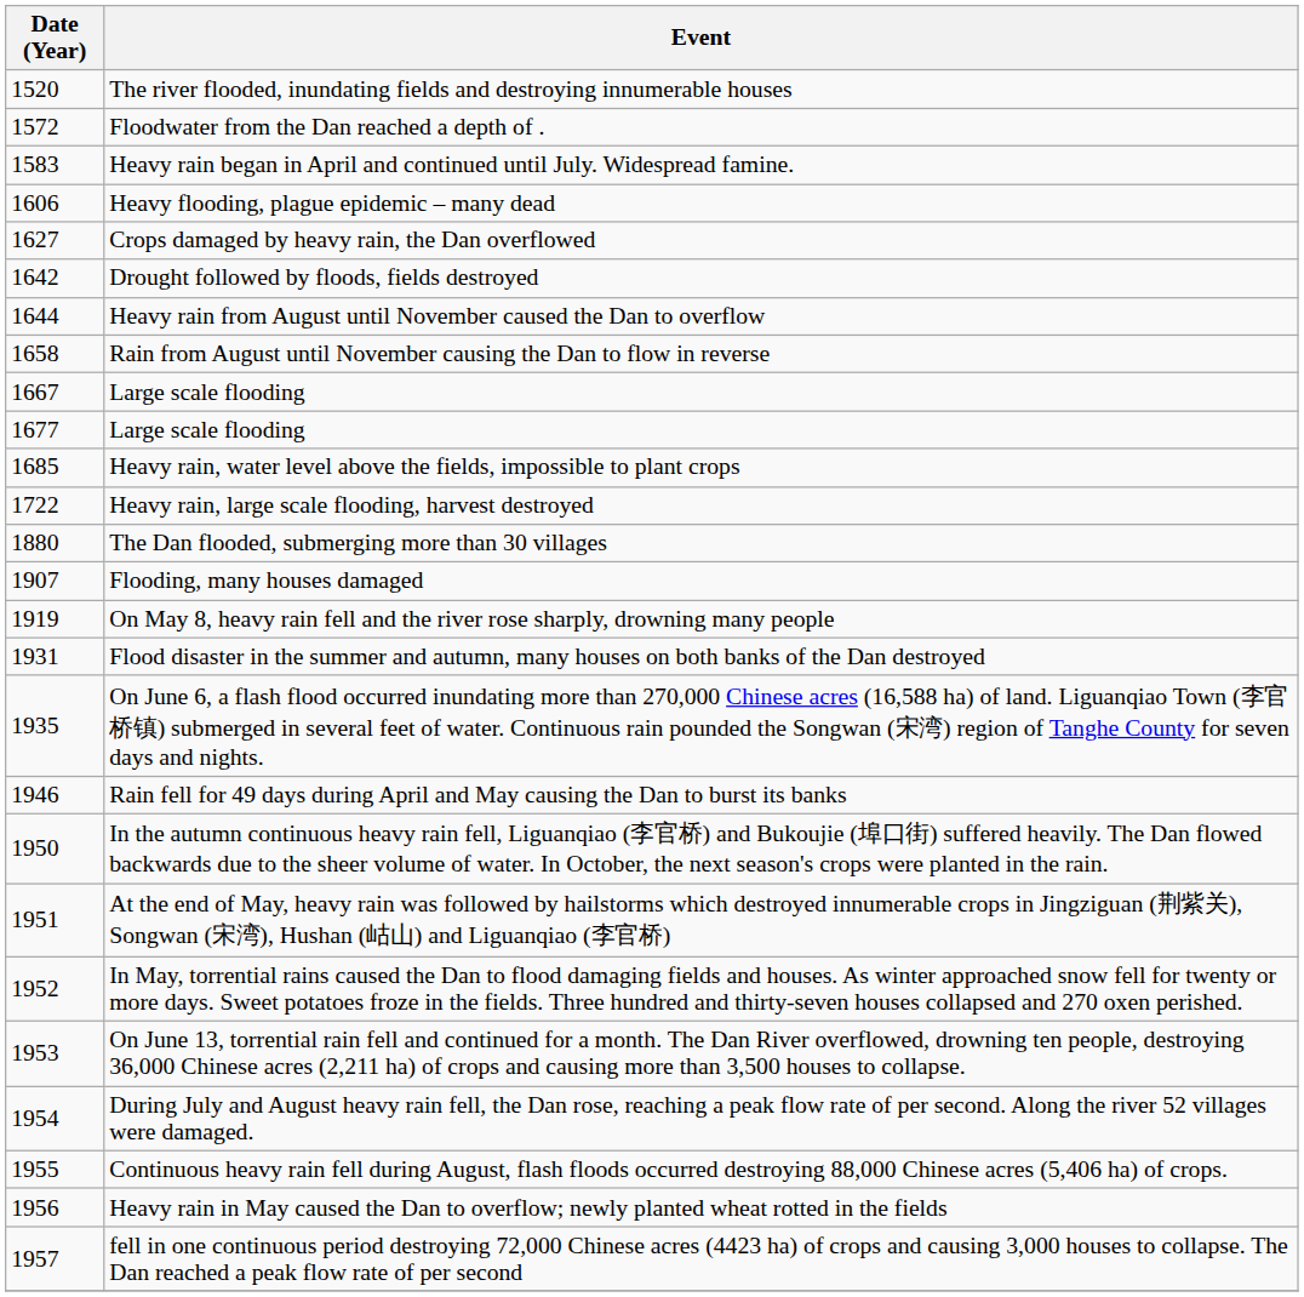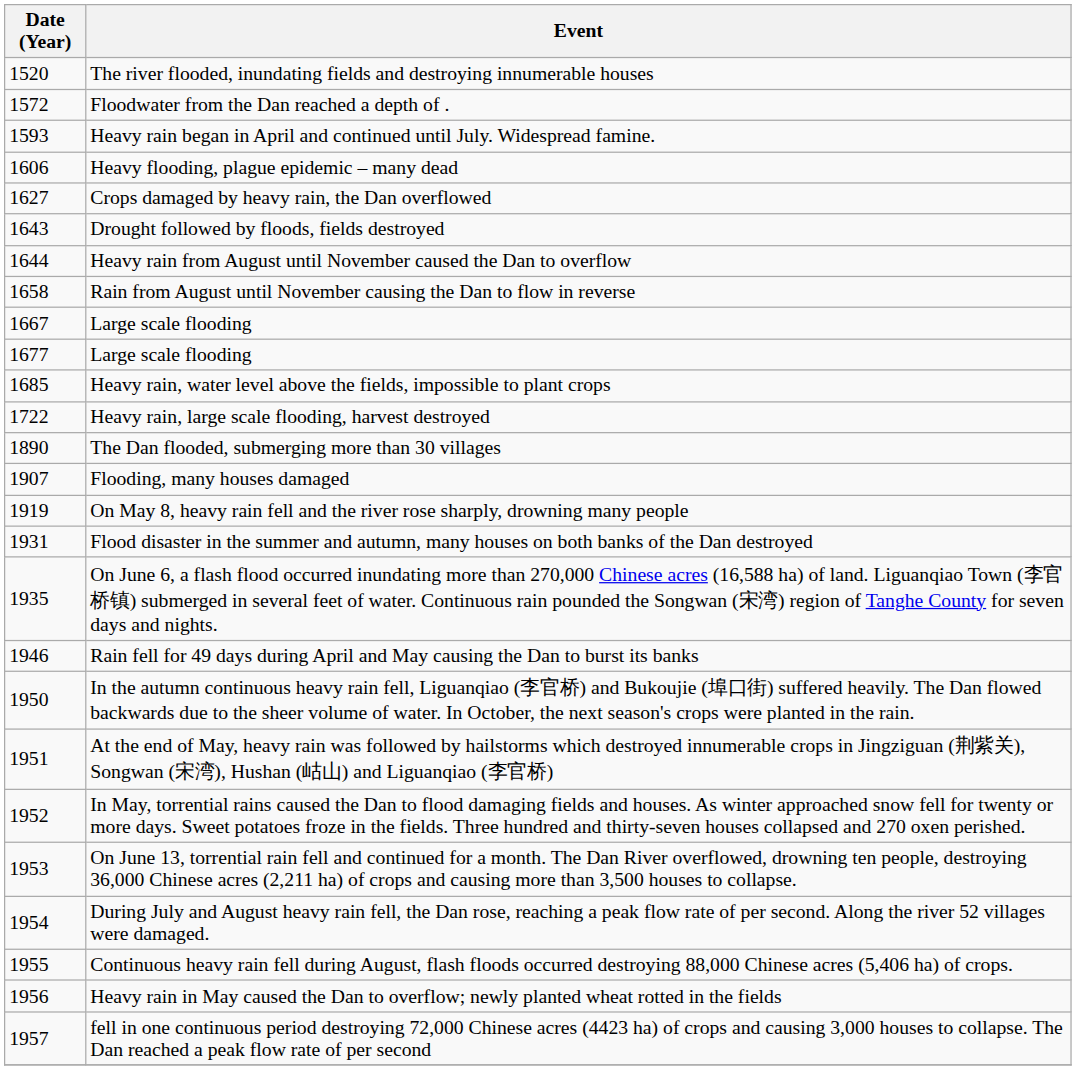row 4 | Date (Year): 1583 -> 1593
row 7 | Date (Year): 1642 -> 1643
row 14 | Date (Year): 1880 -> 1890
